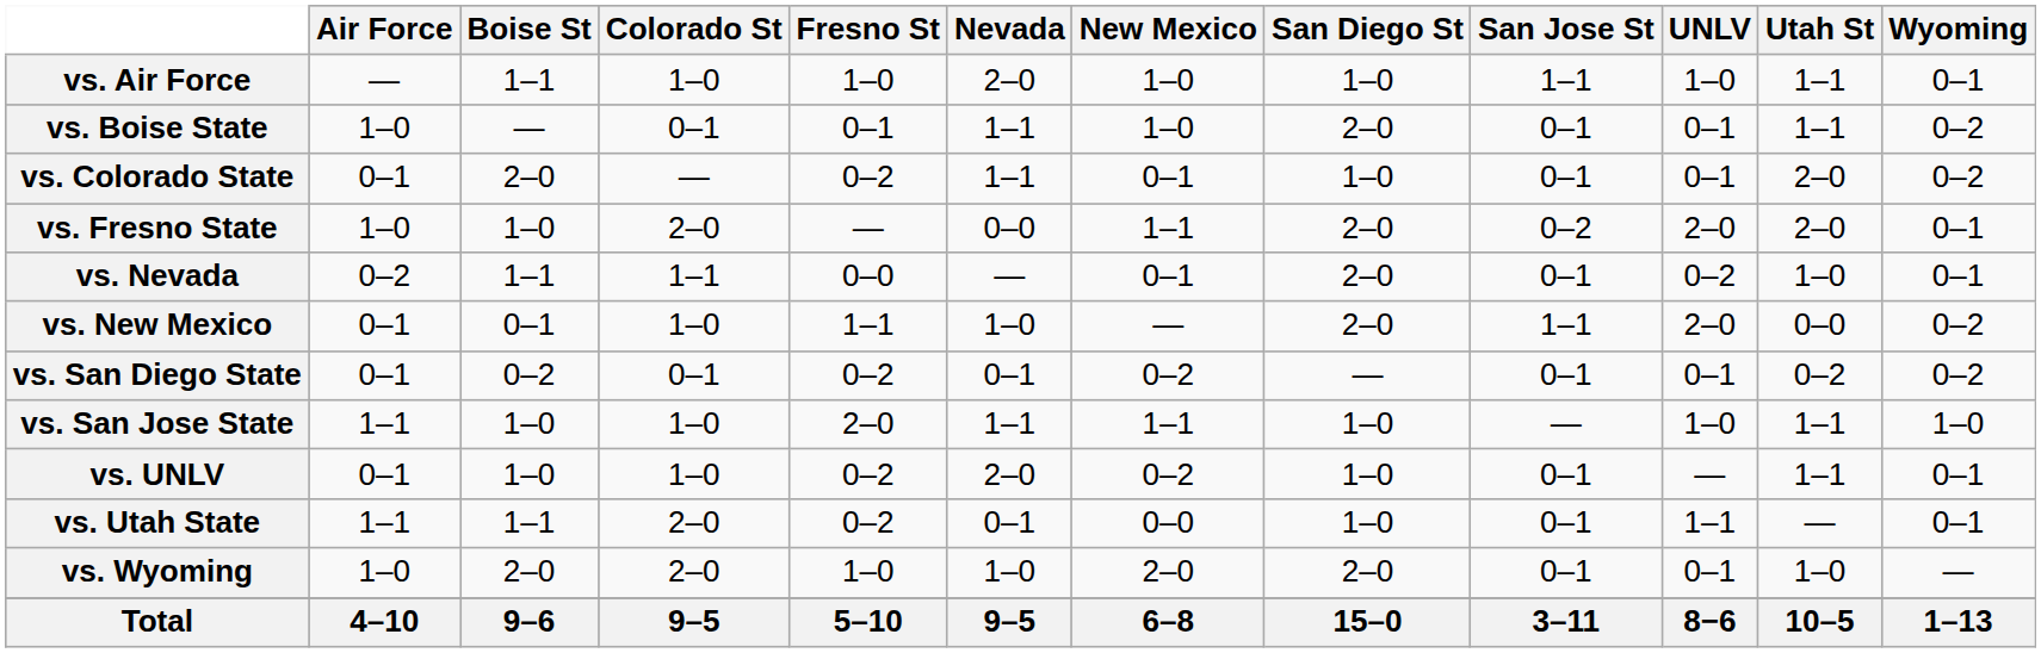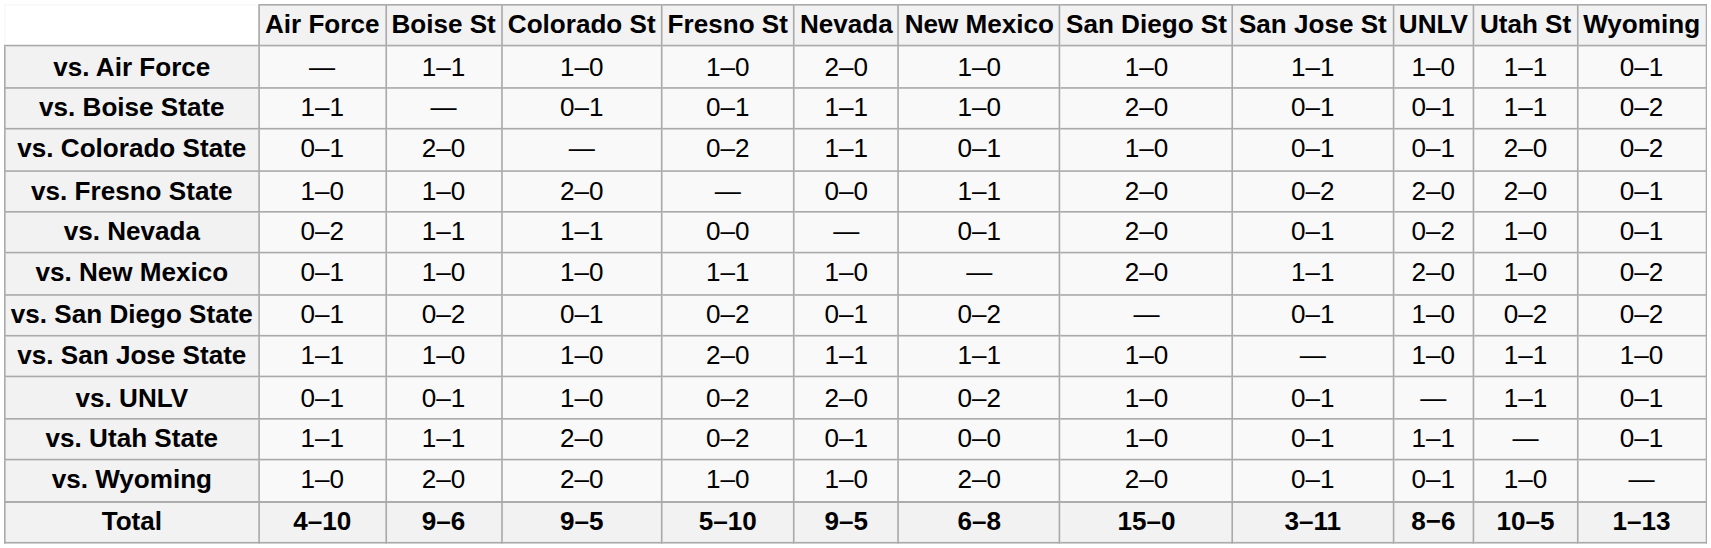vs. Boise State | Air Force: 1–0 -> 1–1
vs. New Mexico | Boise St: 0–1 -> 1–0
vs. New Mexico | Utah St: 0–0 -> 1–0
vs. San Diego State | UNLV: 0–1 -> 1–0
vs. UNLV | Boise St: 1–0 -> 0–1
